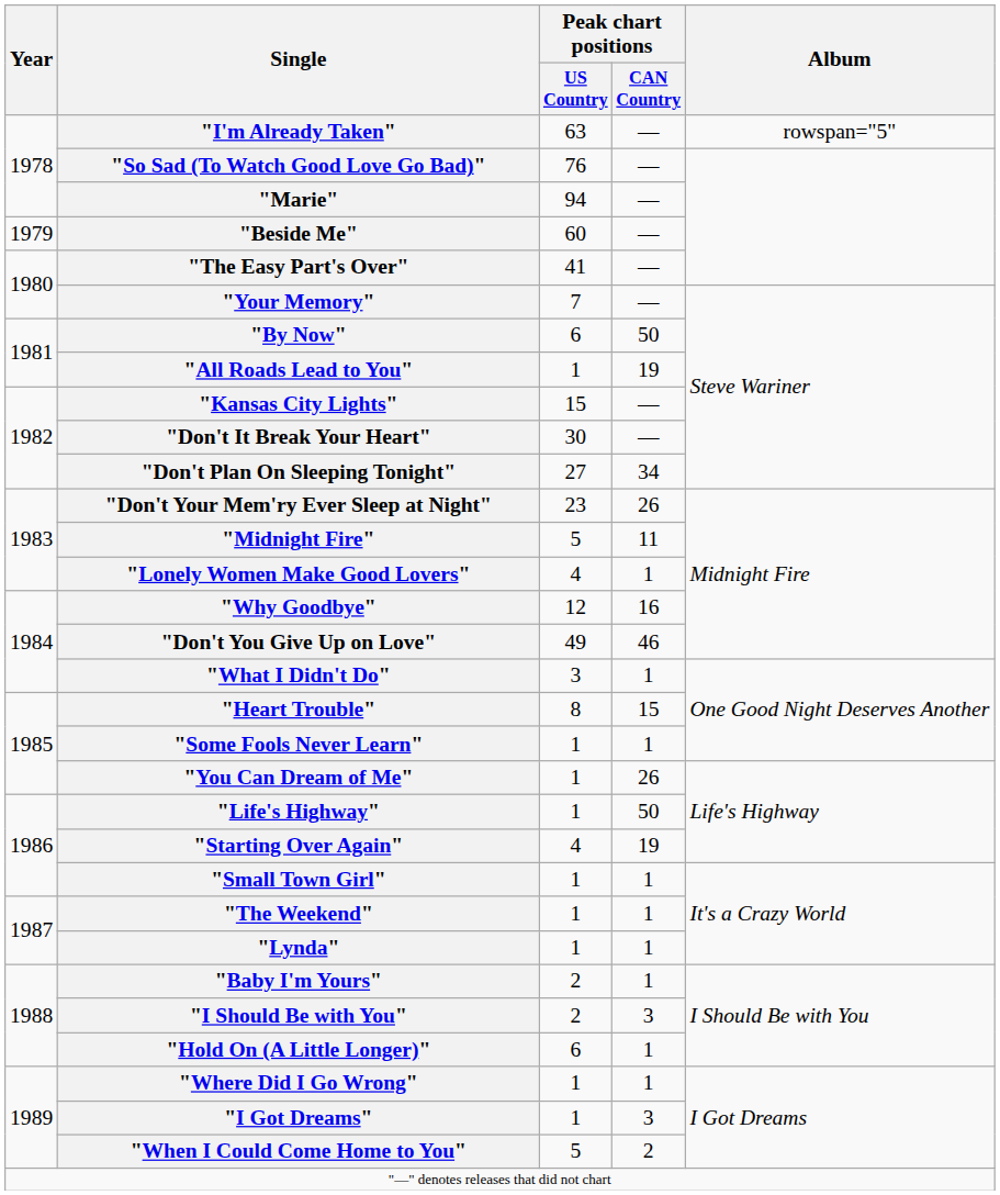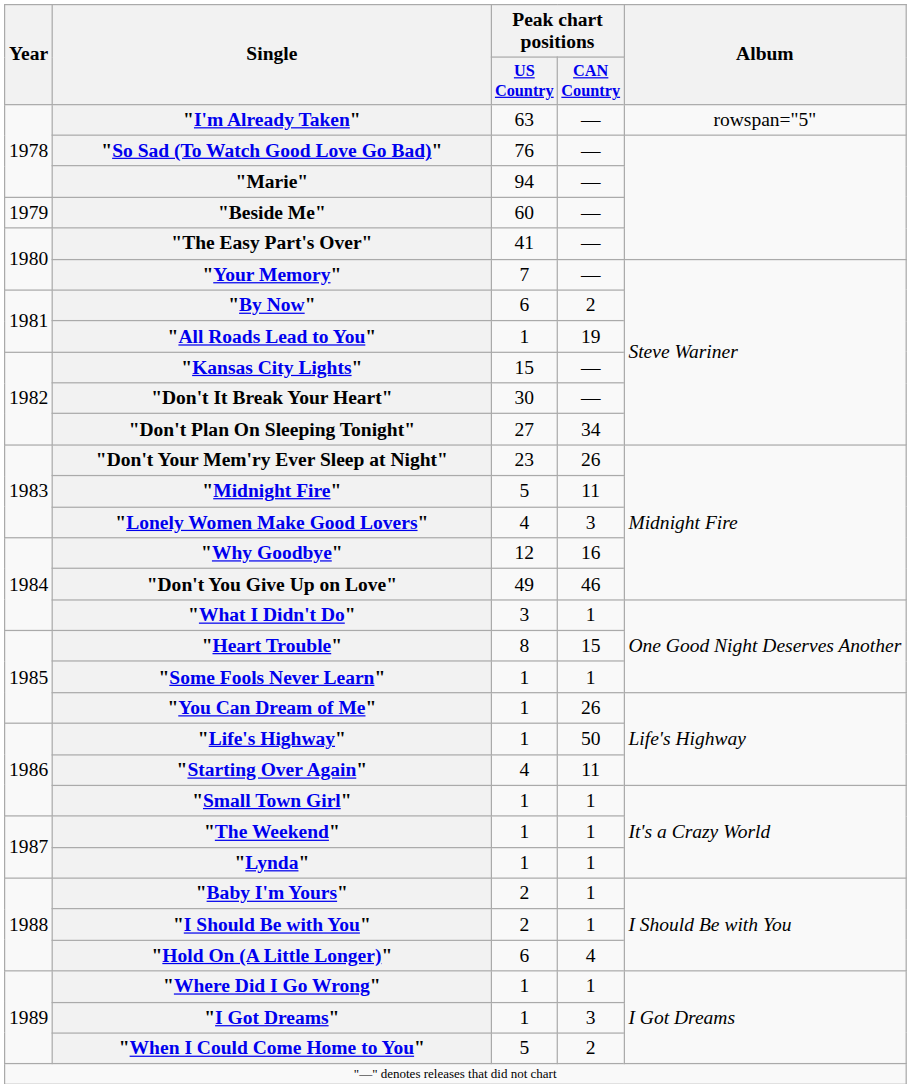"By Now" | Peak chart positions / CAN Country: 50 -> 2
"Lonely Women Make Good Lovers" | Peak chart positions / CAN Country: 1 -> 3
"Starting Over Again" | Peak chart positions / CAN Country: 19 -> 11
"I Should Be with You" | Peak chart positions / CAN Country: 3 -> 1
"Hold On (A Little Longer)" | Peak chart positions / CAN Country: 1 -> 4
